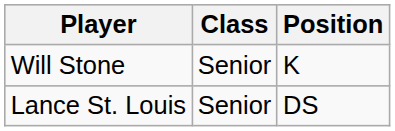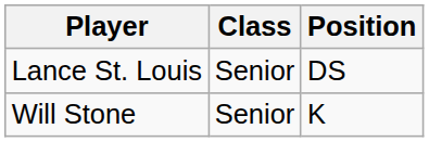rows swapped: Will Stone <-> Lance St. Louis
